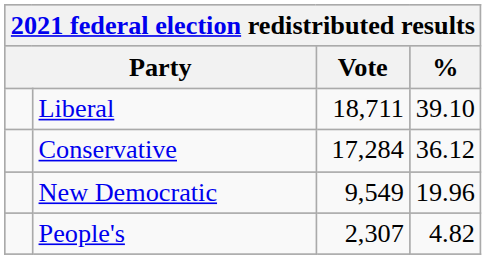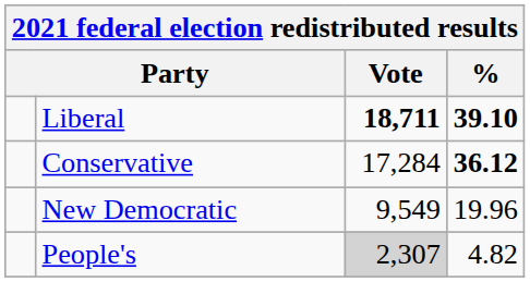Liberal | Vote: normal -> bold
Liberal | %: normal -> bold
Conservative | %: normal -> bold
People's | Vote: no background -> lightgrey background
